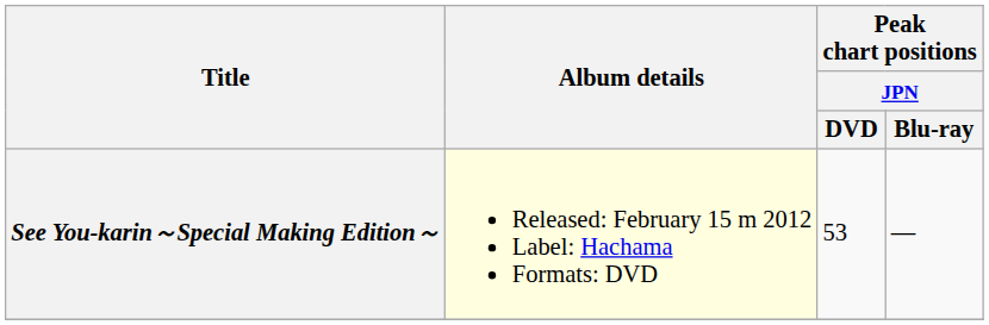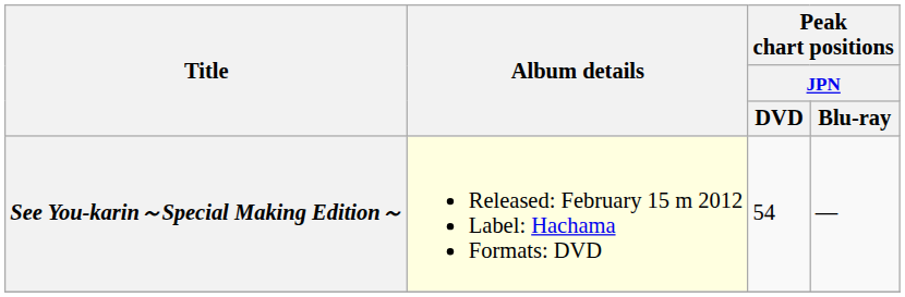See You-karin～Special Making Edition～ | Peak chart positions / JPN / DVD: 53 -> 54
